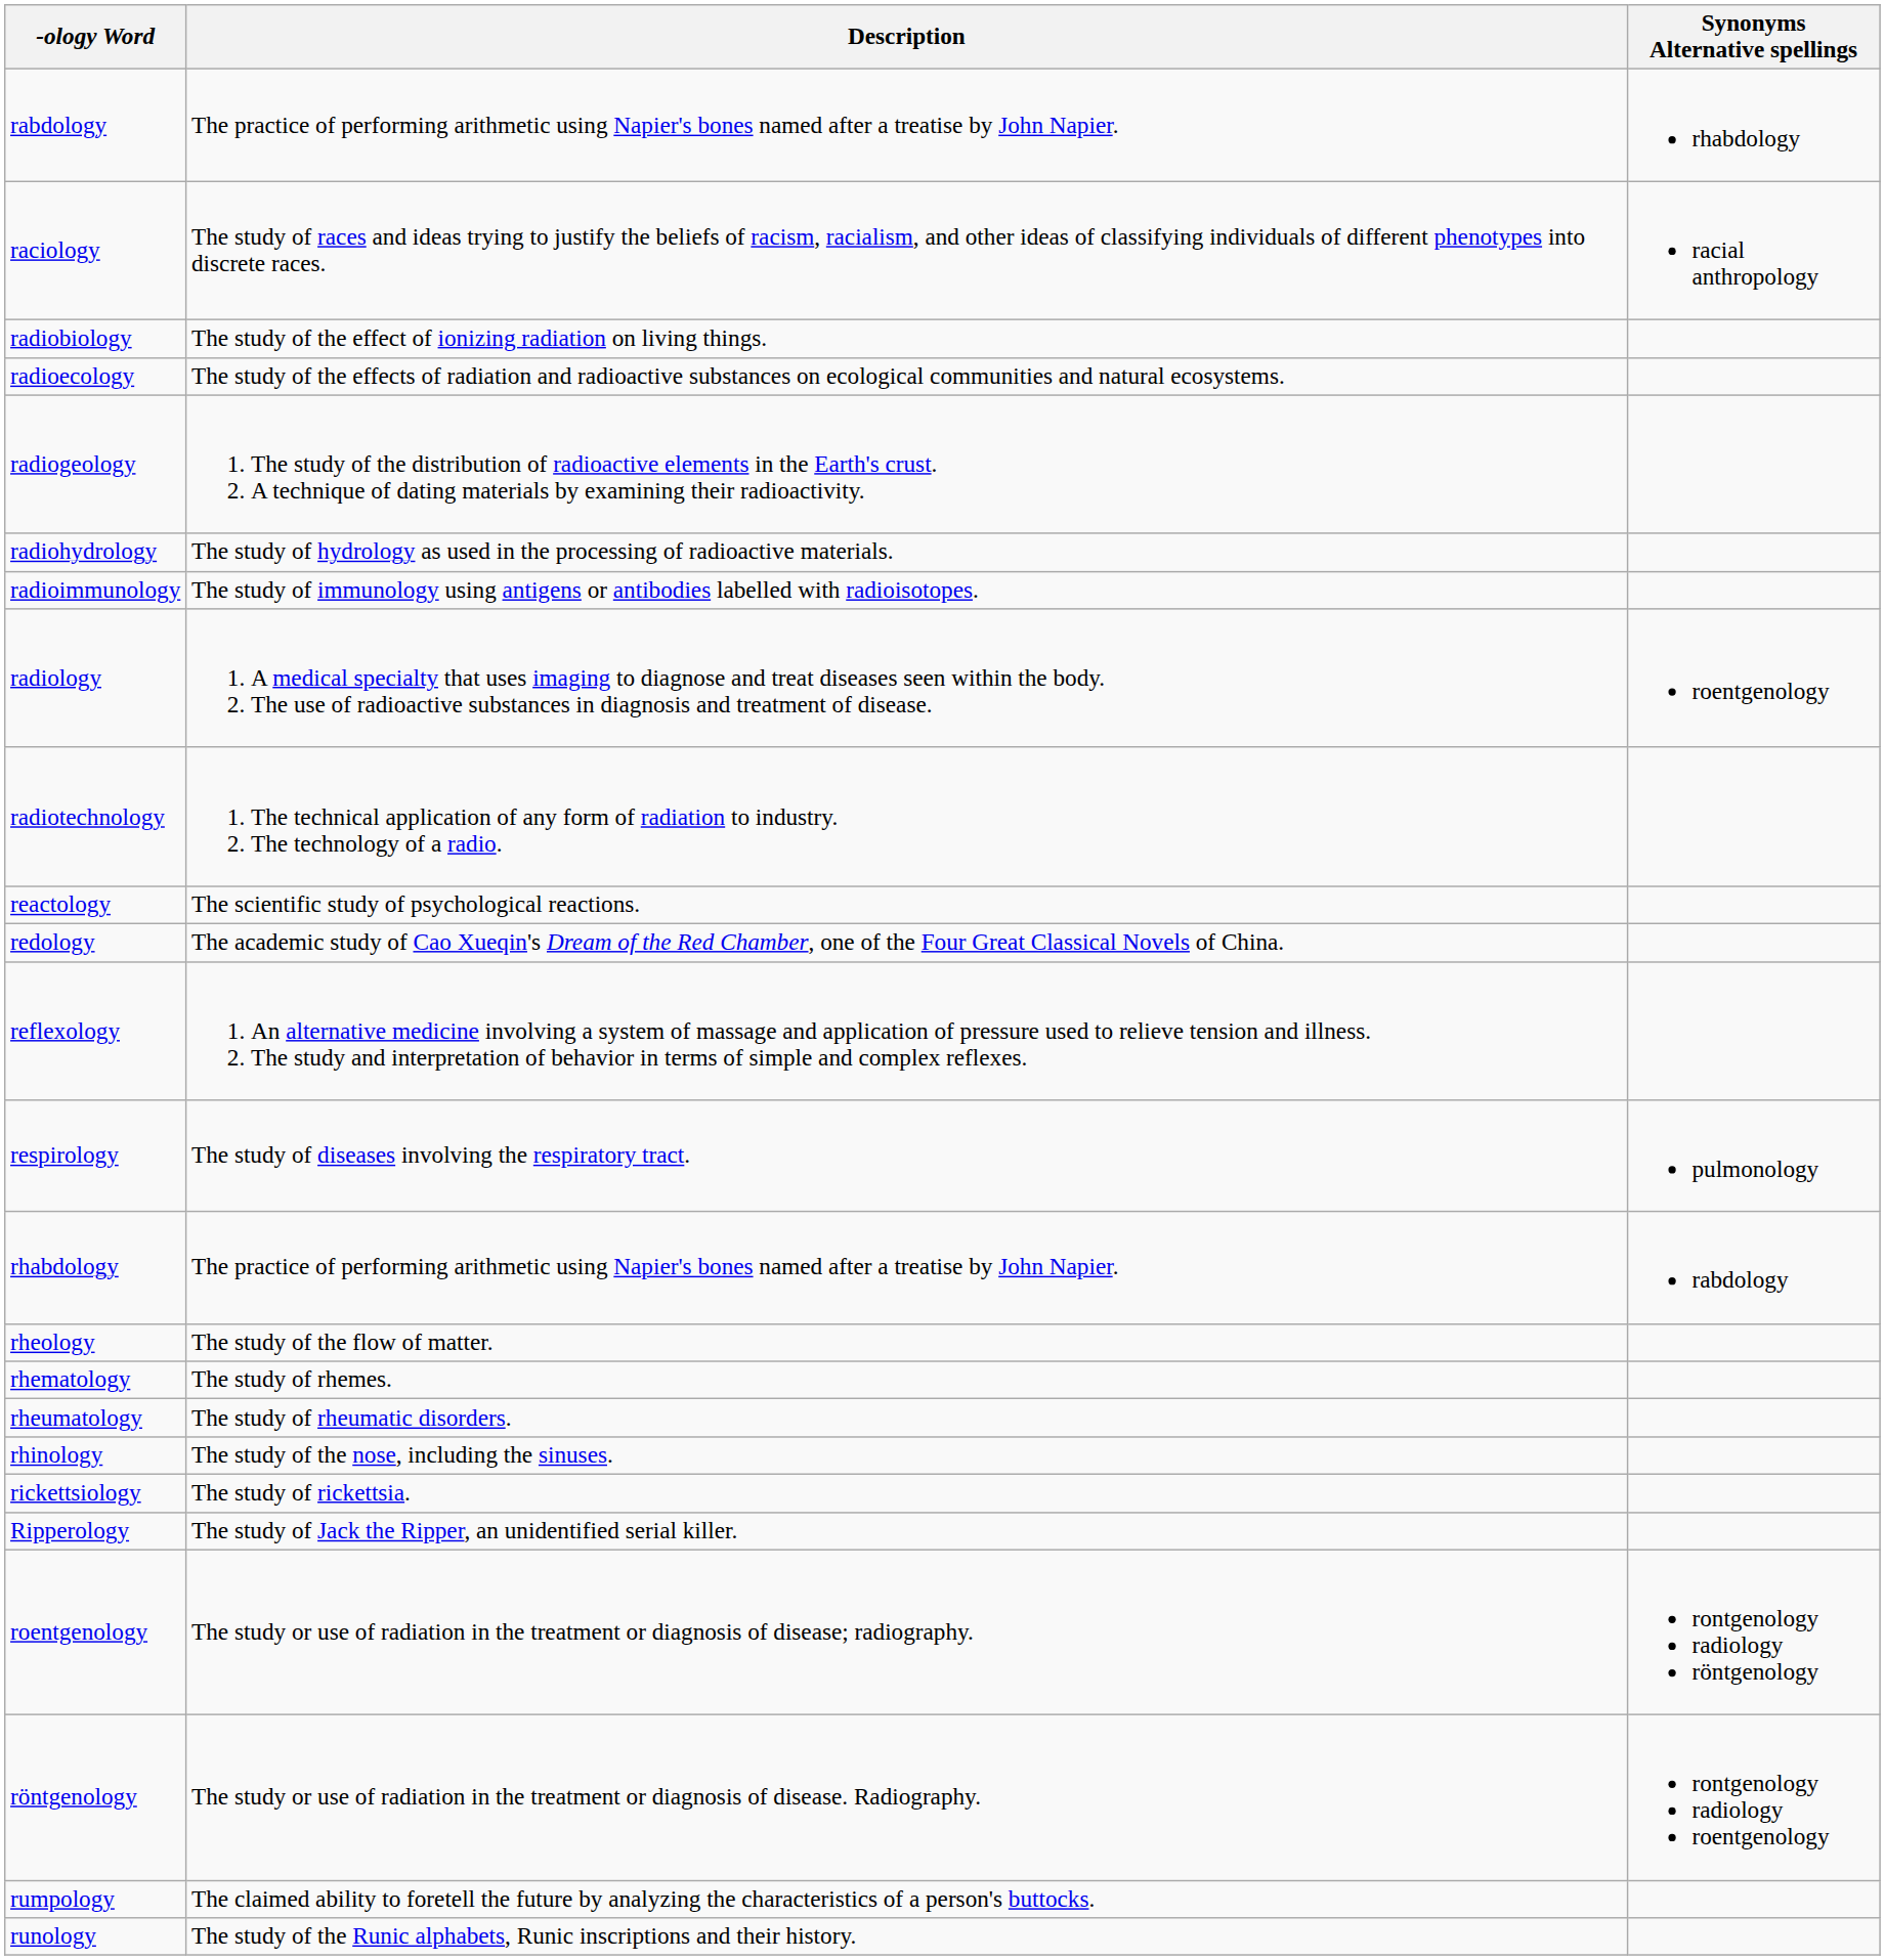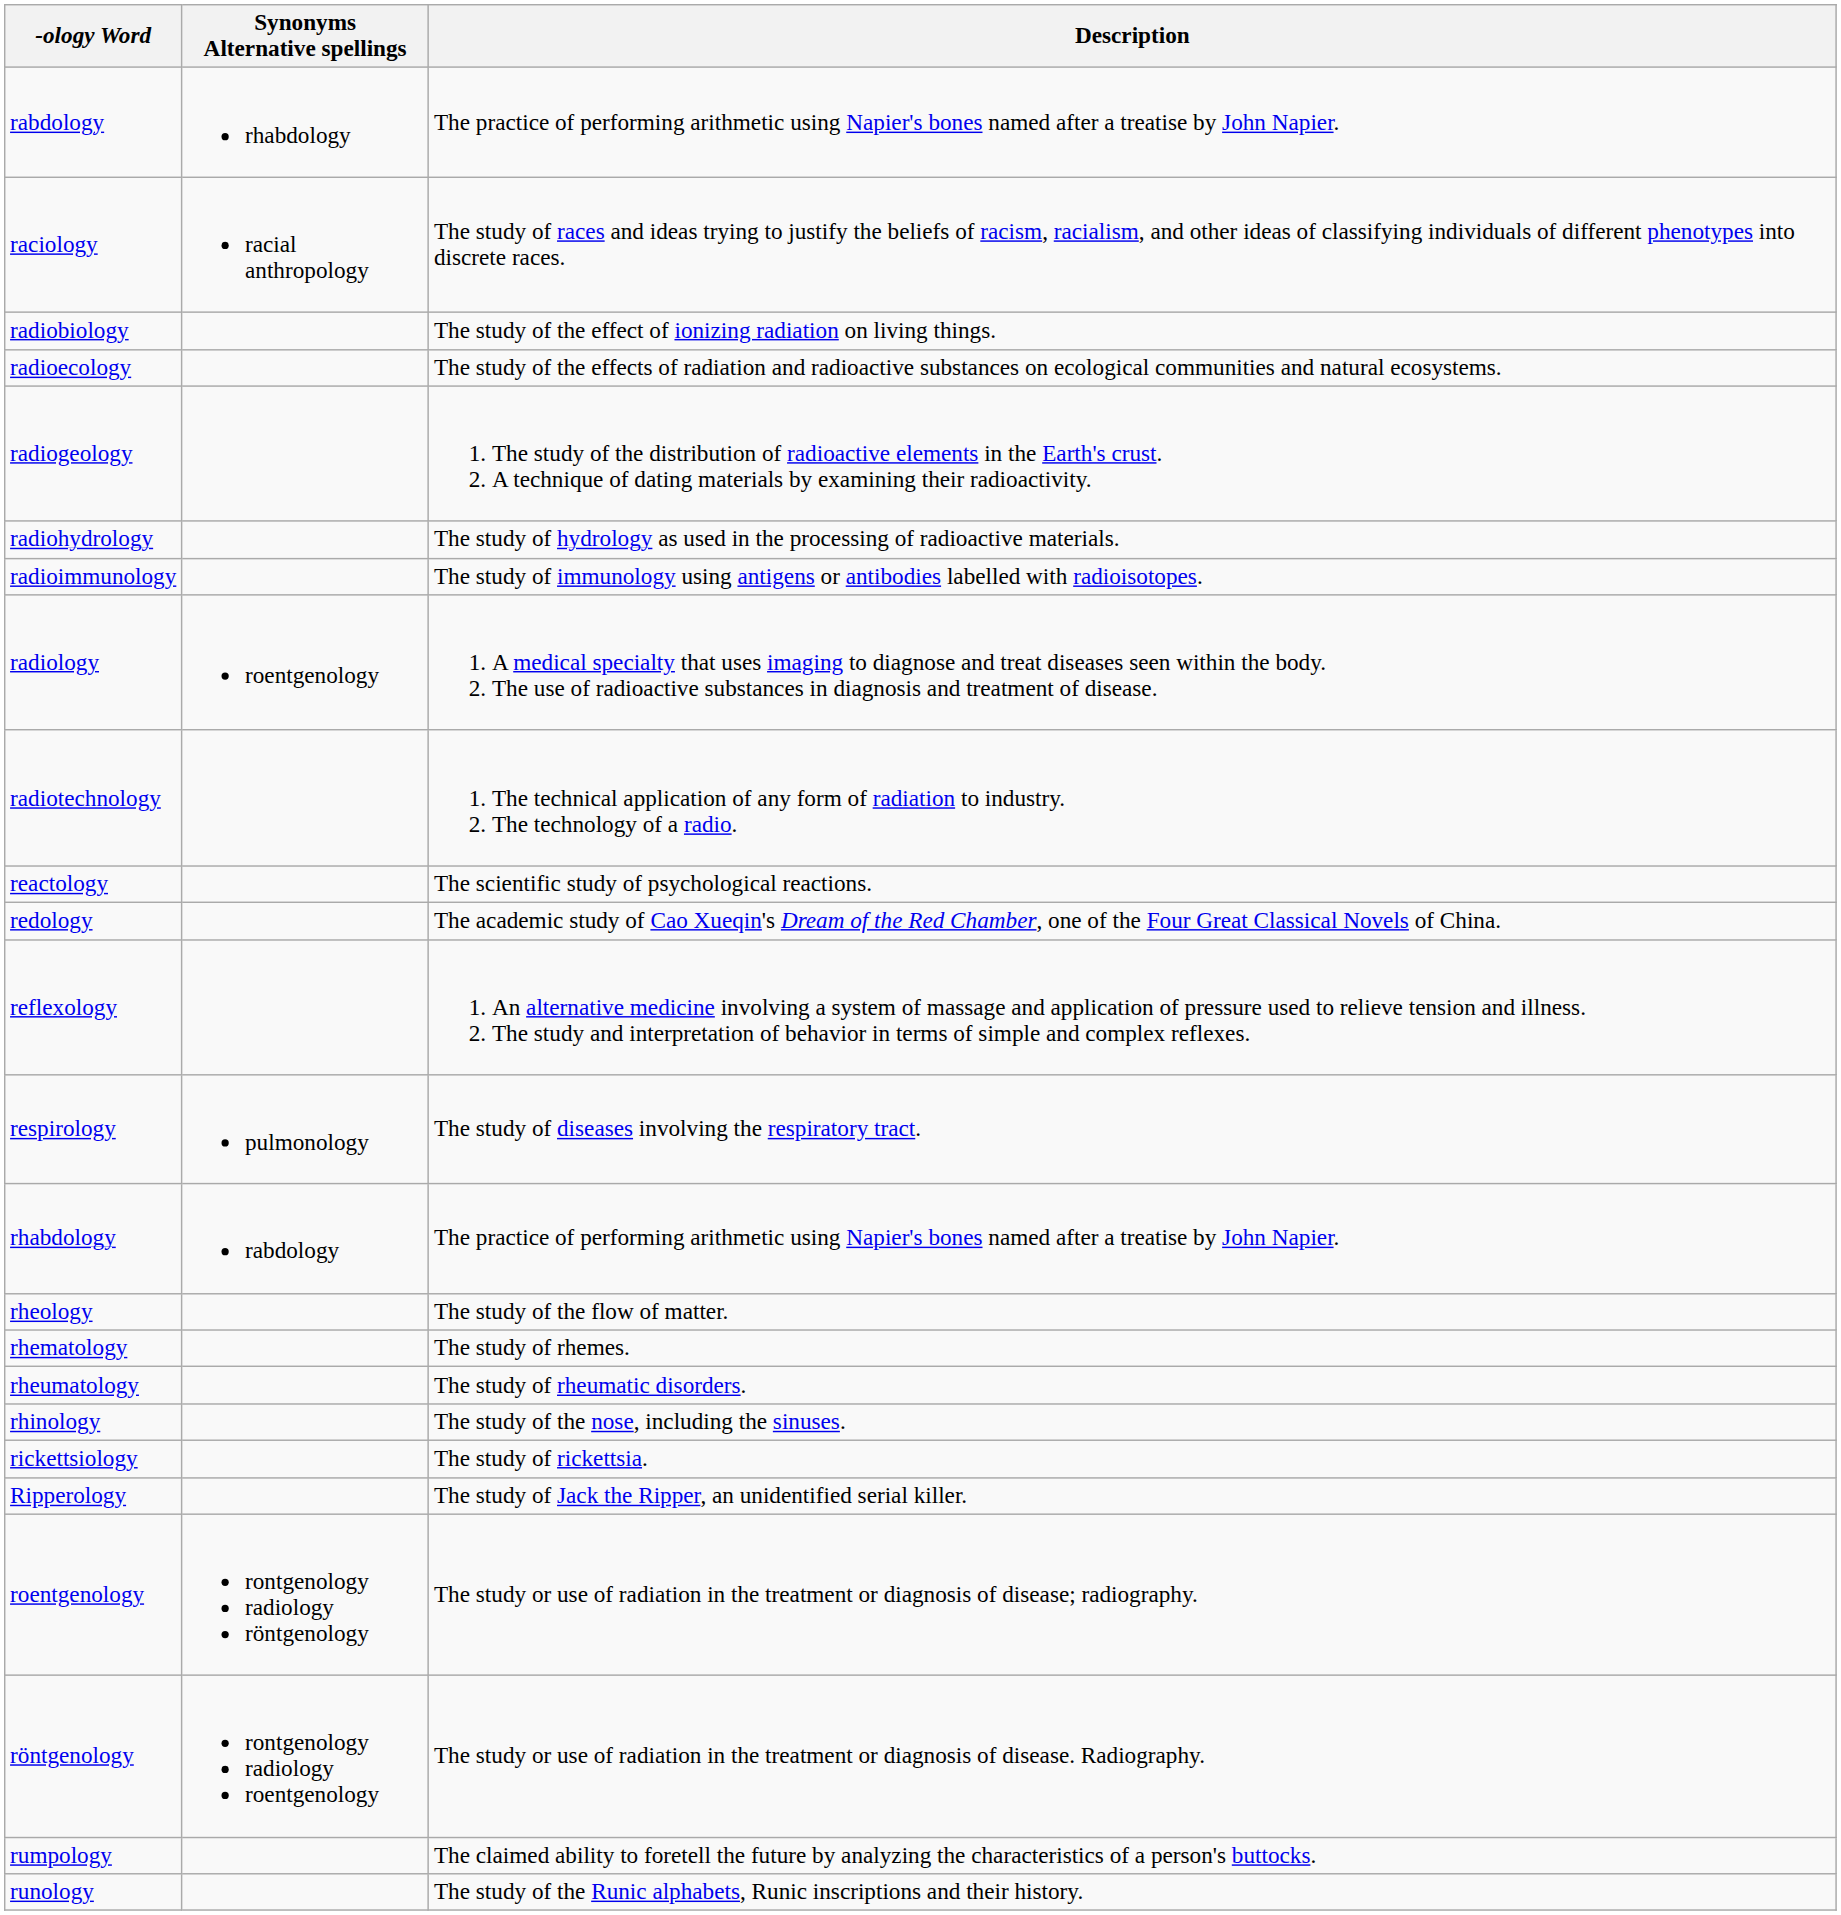columns swapped: Description <-> Synonyms Alternative spellings
